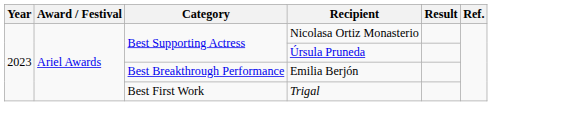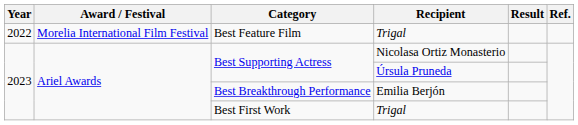+ row: 2022 | Morelia International Film Festival | Best Feature Film | Trigal
